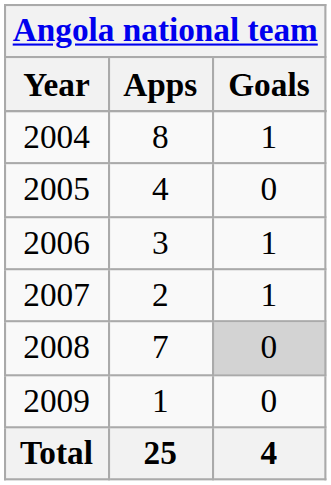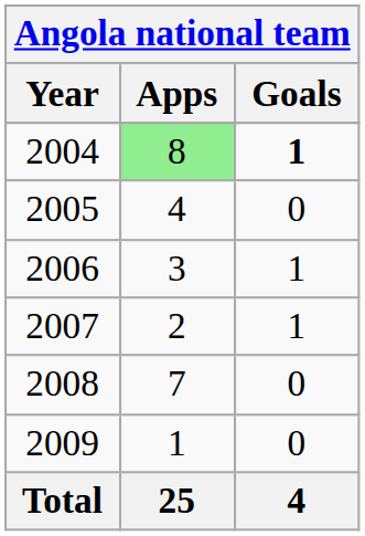2004 | Apps: no background -> lightgreen background
2004 | Goals: normal -> bold
2008 | Goals: lightgrey background -> no background
